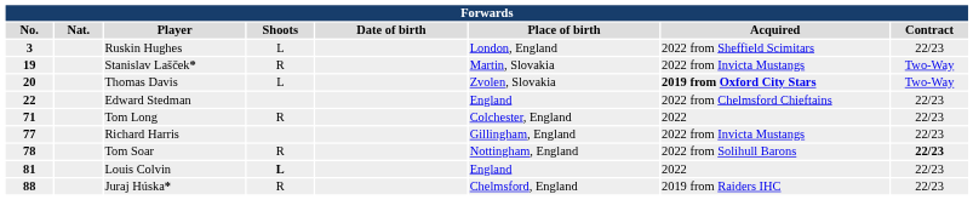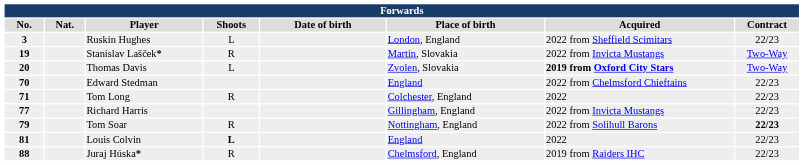Edward Stedman | No.: 22 -> 70
Tom Soar | No.: 78 -> 79
